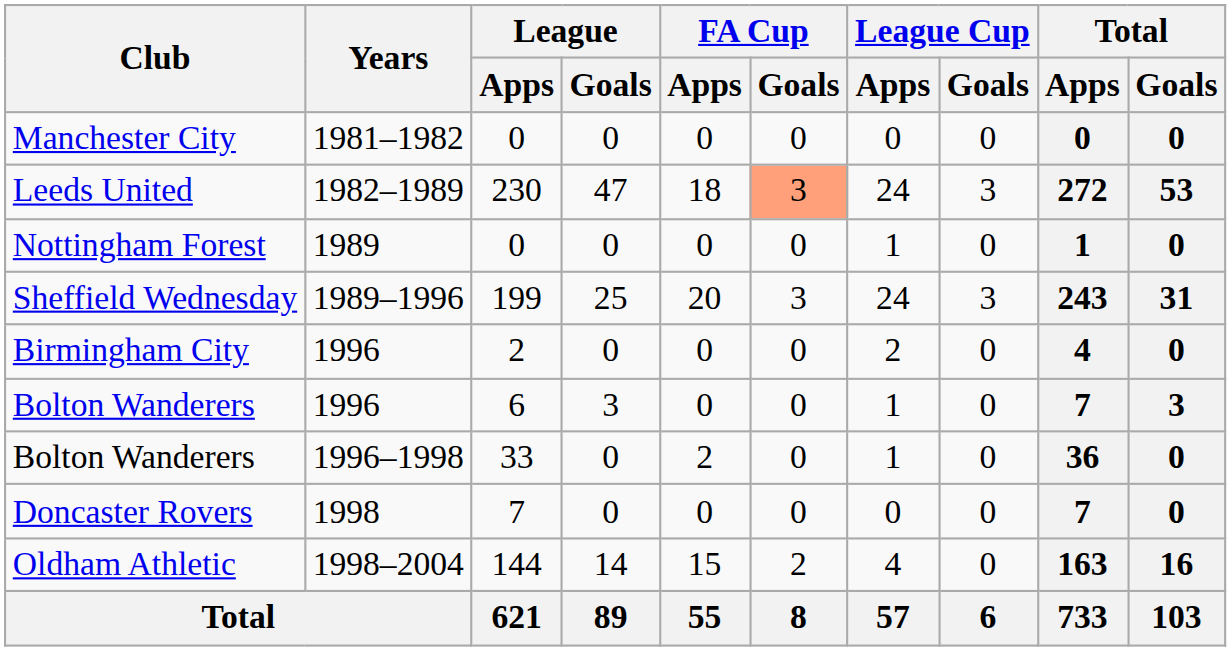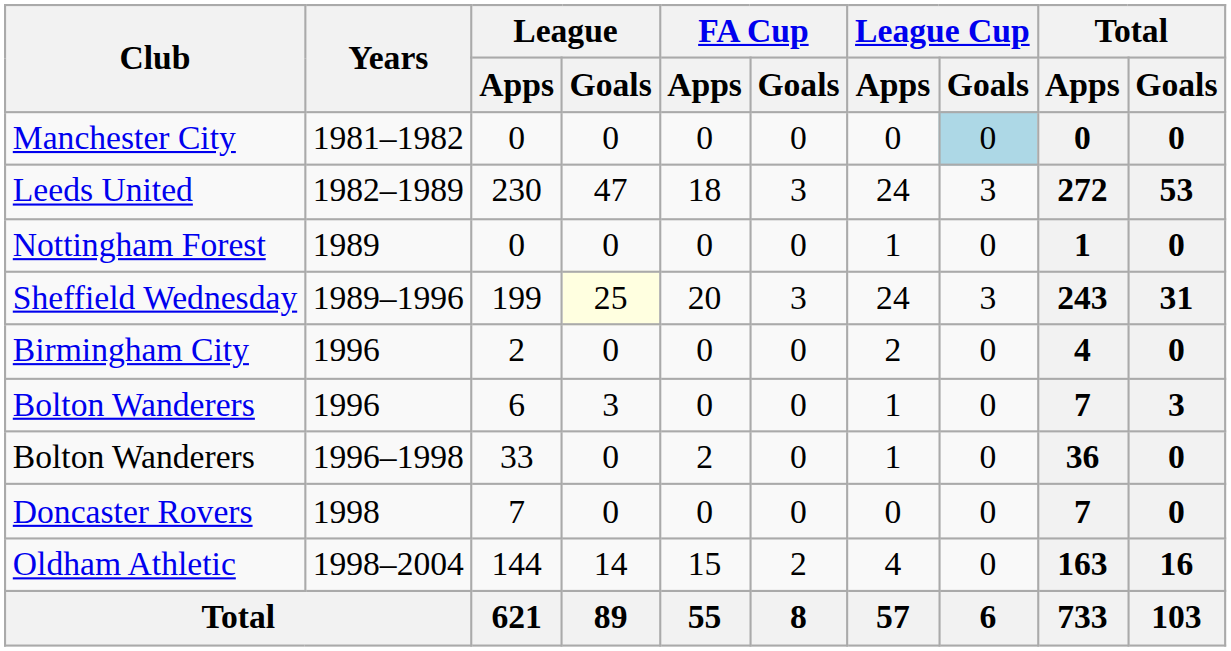Manchester City | League Cup / Goals: no background -> lightblue background
Leeds United | FA Cup / Goals: lightsalmon background -> no background
Sheffield Wednesday | League / Goals: no background -> lightyellow background
